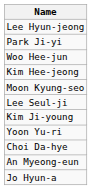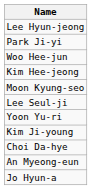row 8 | column 1: Kim Ji-young -> Yoon Yu-ri
row 9 | column 1: Yoon Yu-ri -> Kim Ji-young
